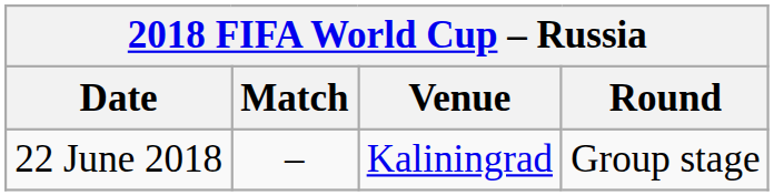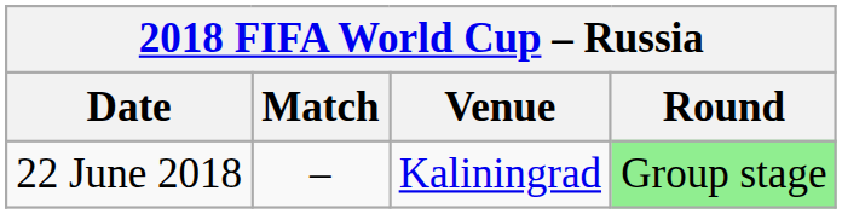22 June 2018 | Round: no background -> lightgreen background
